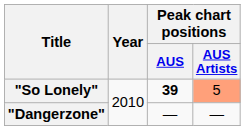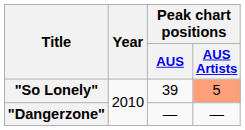"So Lonely" | Peak chart positions / AUS: bold -> normal
